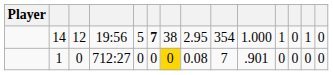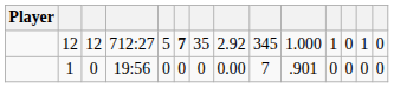row 2 | column 2: 14 -> 12
row 2 | column 4: 19:56 -> 712:27
row 2 | column 7: 38 -> 35
row 2 | column 8: 2.95 -> 2.92
row 2 | column 9: 354 -> 345
row 3 | column 4: 712:27 -> 19:56
row 3 | column 7: gold background -> no background
row 3 | column 8: 0.08 -> 0.00
